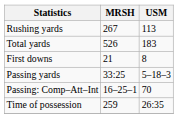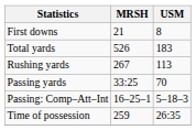rows swapped: First downs <-> Rushing yards
Passing yards | USM: 5–18–3 -> 70
Passing: Comp–Att–Int | USM: 70 -> 5–18–3
